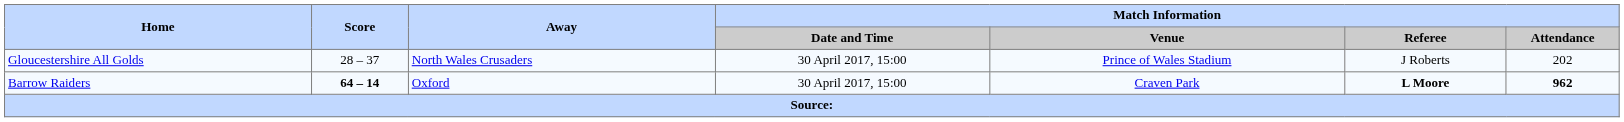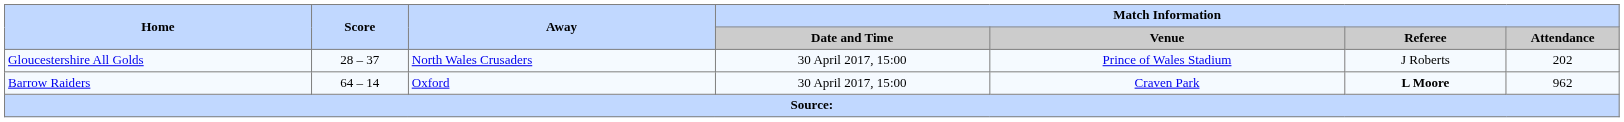Barrow Raiders | Score: bold -> normal
Barrow Raiders | Match Information / Attendance: bold -> normal
